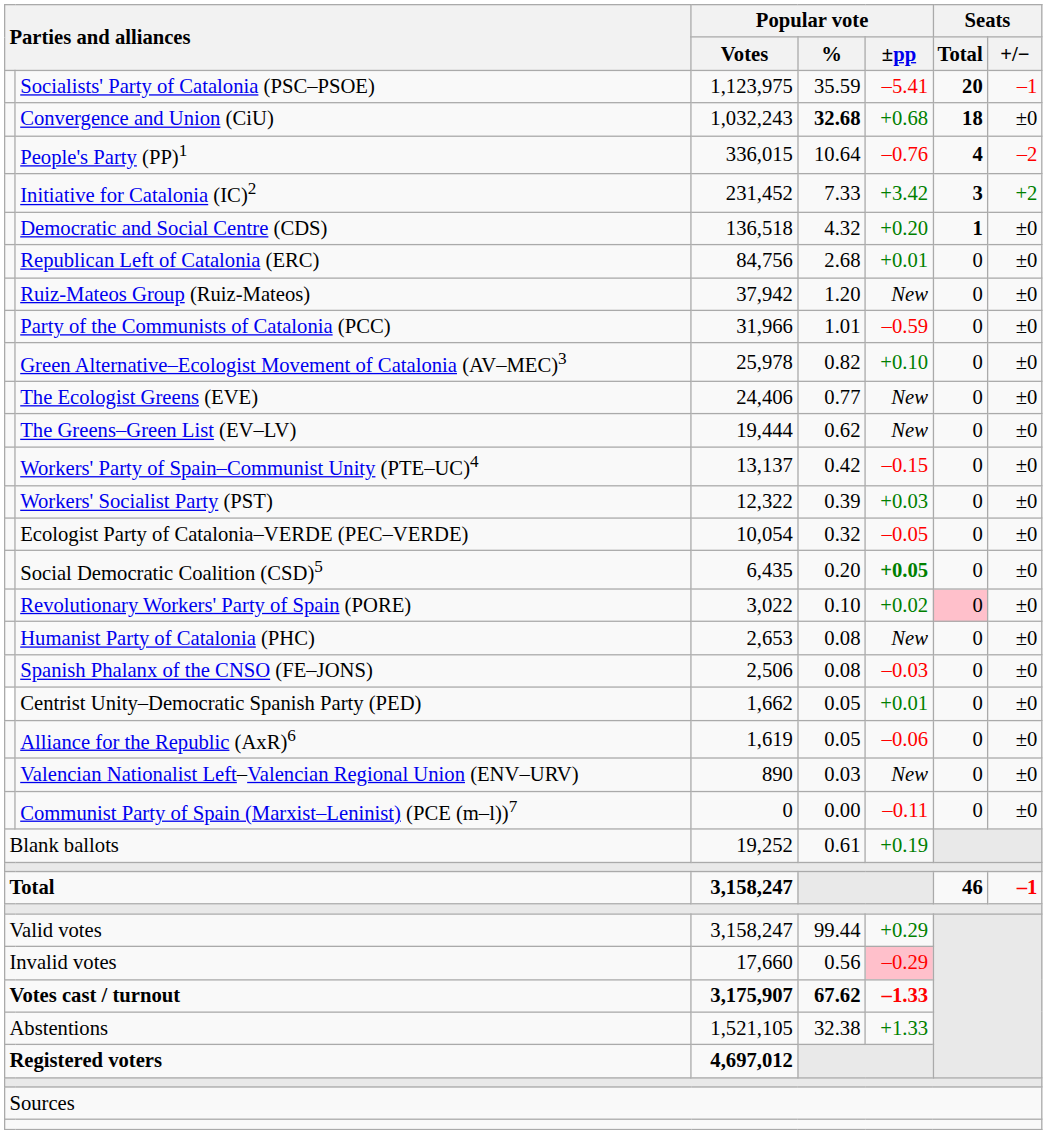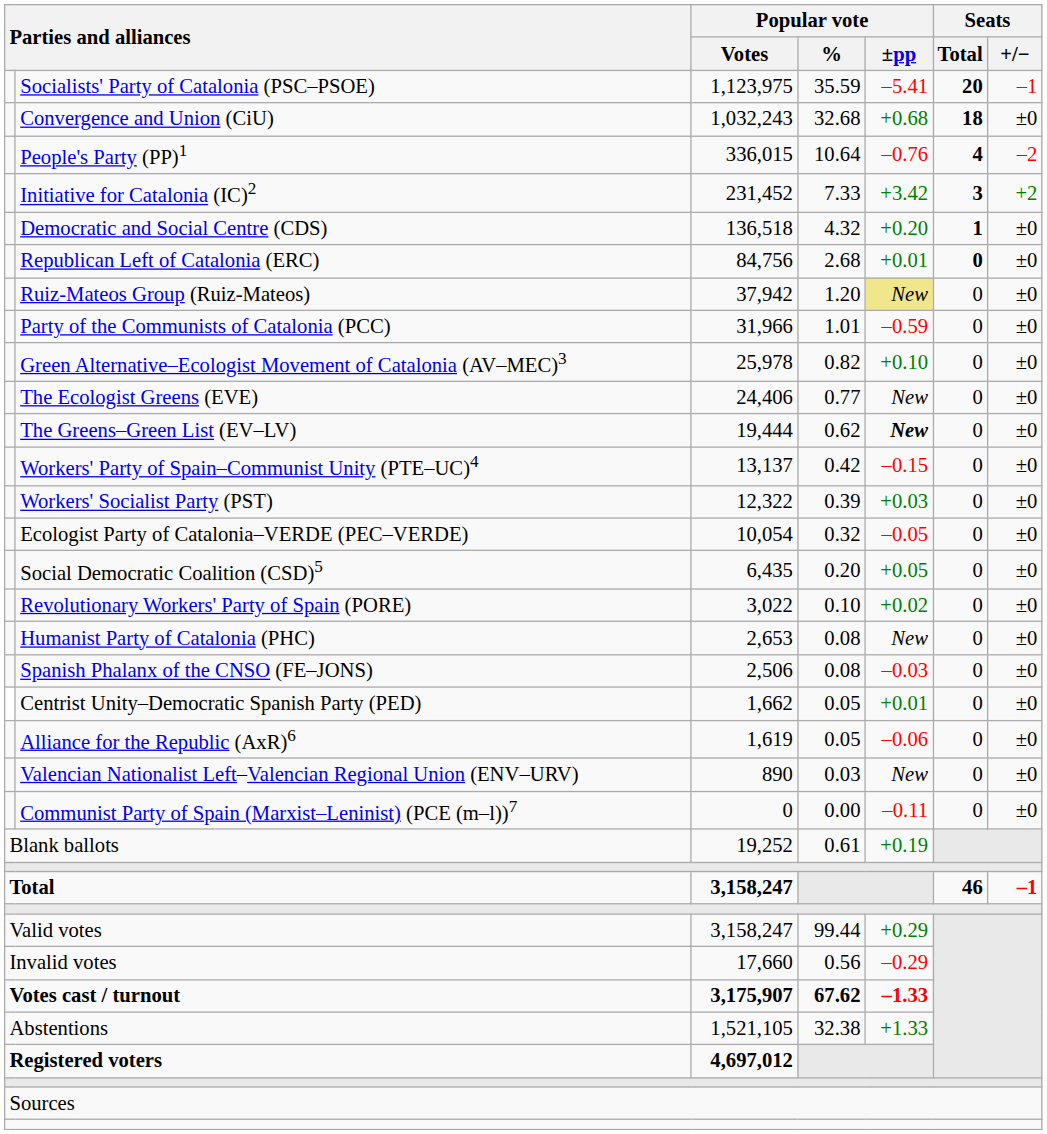Convergence and Union (CiU) | Popular vote / %: bold -> normal
Republican Left of Catalonia (ERC) | Seats / Total: normal -> bold
Ruiz-Mateos Group (Ruiz-Mateos) | Popular vote / ±pp: no background -> khaki background
The Greens–Green List (EV–LV) | Popular vote / ±pp: normal -> bold
Social Democratic Coalition (CSD)5 | Popular vote / ±pp: bold -> normal
Revolutionary Workers' Party of Spain (PORE) | Seats / Total: pink background -> no background
Invalid votes | Popular vote / ±pp: pink background -> no background
